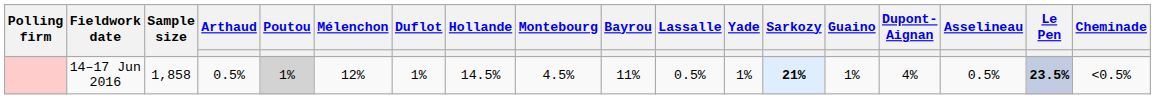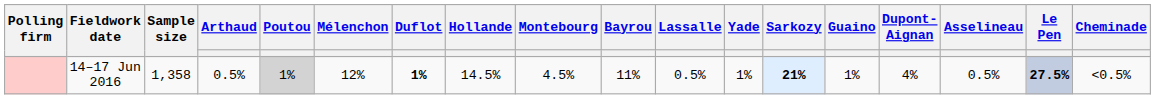14–17 Jun 2016 | Sample size: 1,858 -> 1,358
14–17 Jun 2016 | Duflot: normal -> bold
14–17 Jun 2016 | Le Pen: 23.5% -> 27.5%
